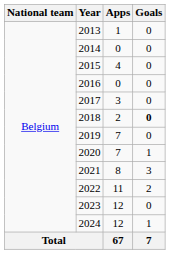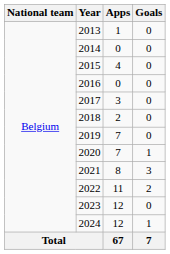2018 | Goals: bold -> normal
